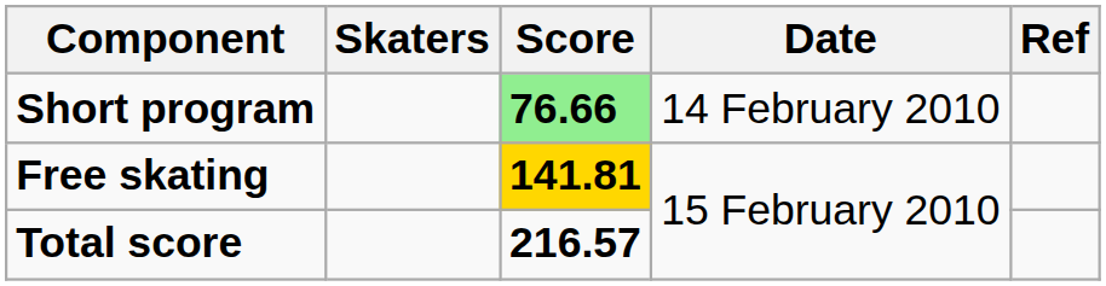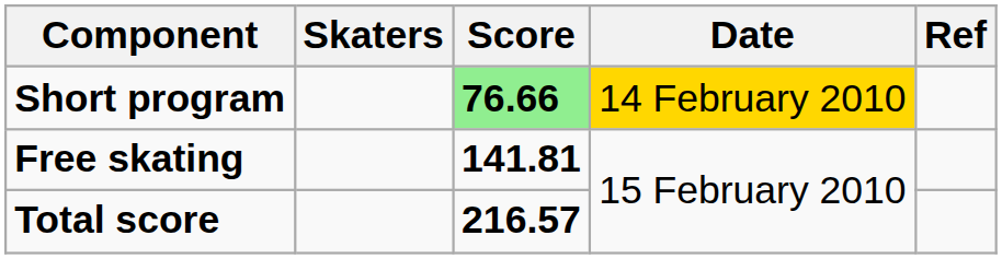Short program | Date: no background -> gold background
Free skating | Score: gold background -> no background
